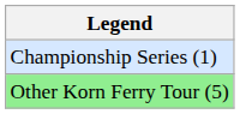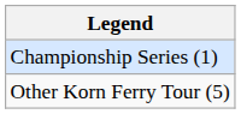row 3 | column 1: lightgreen background -> no background
